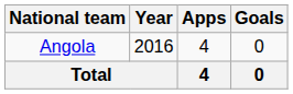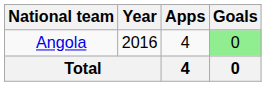Angola | Goals: no background -> lightgreen background
